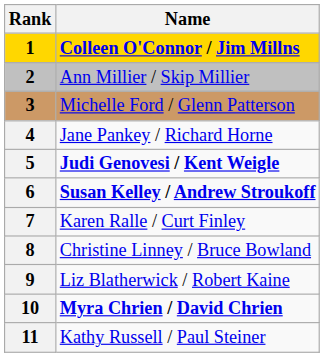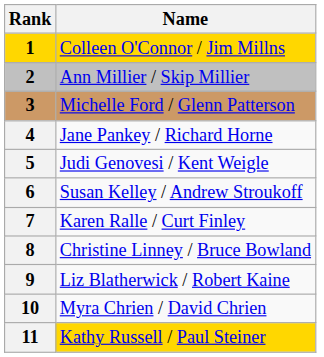Colleen O'Connor / Jim Millns | Name: bold -> normal
Judi Genovesi / Kent Weigle | Name: bold -> normal
Susan Kelley / Andrew Stroukoff | Name: bold -> normal
Myra Chrien / David Chrien | Name: bold -> normal
Kathy Russell / Paul Steiner | Name: no background -> gold background
